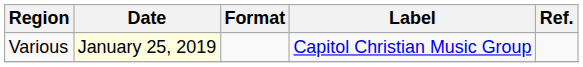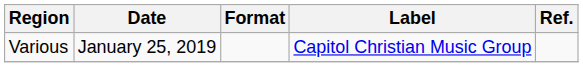Various | Date: lightyellow background -> no background
